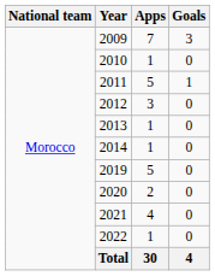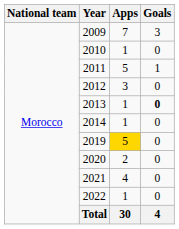2013 | Goals: normal -> bold
2019 | Apps: no background -> gold background
